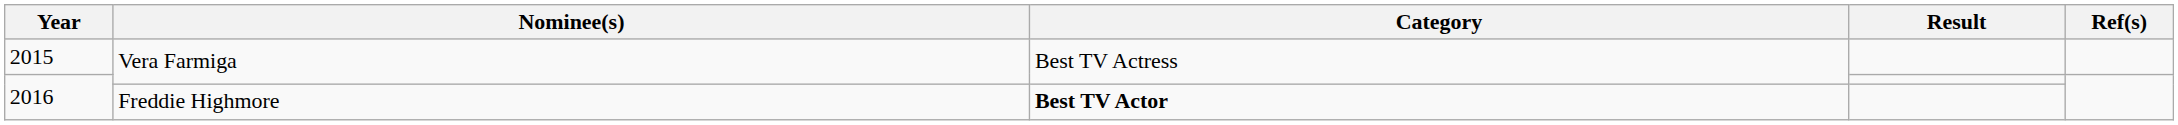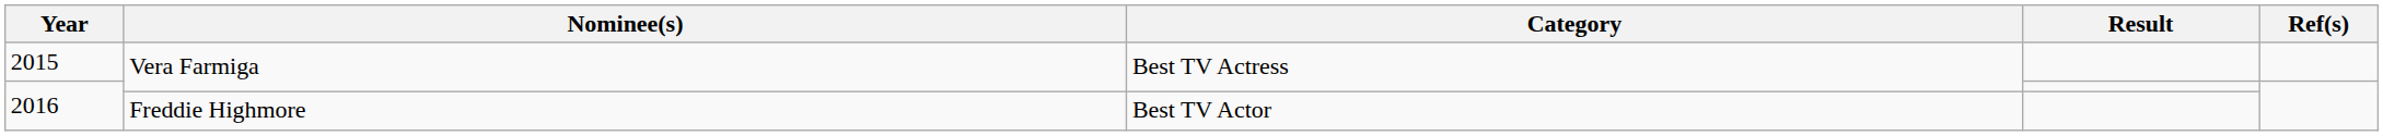2016 / Freddie Highmore | Category: bold -> normal
